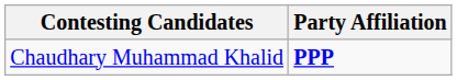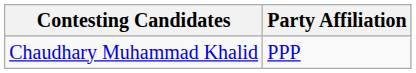Chaudhary Muhammad Khalid | Party Affiliation: bold -> normal
